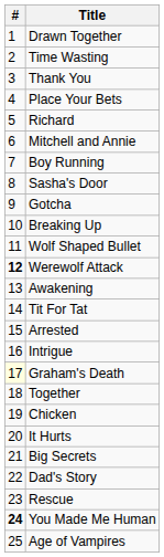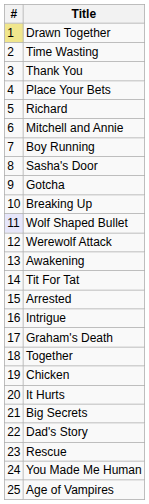Drawn Together | #: no background -> khaki background
Wolf Shaped Bullet | #: no background -> lavender background
Werewolf Attack | #: bold -> normal
Graham's Death | #: lightyellow background -> no background
You Made Me Human | #: bold -> normal
